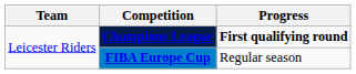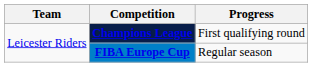Champions League | Progress: bold -> normal
